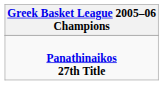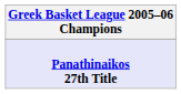row 2 | column 1: no background -> lavender background
